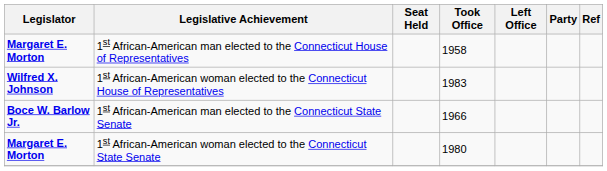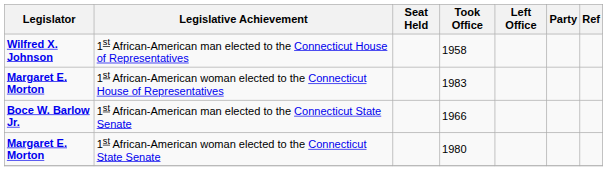row 2 | Legislator: Margaret E. Morton -> Wilfred X. Johnson
row 3 | Legislator: Wilfred X. Johnson -> Margaret E. Morton
